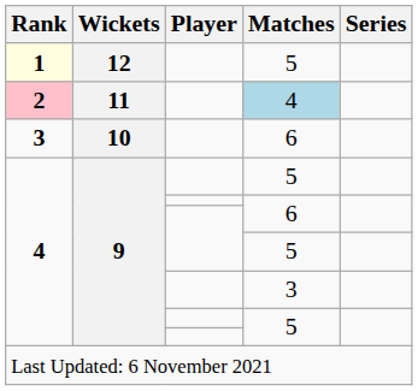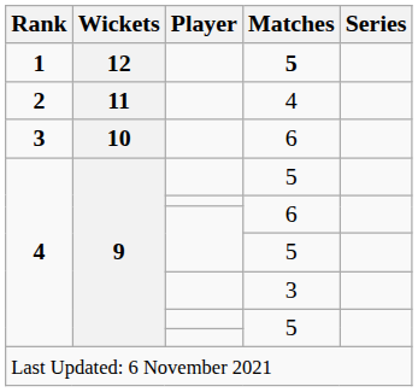1 | Rank: lightyellow background -> no background
1 | Matches: normal -> bold
2 | Rank: pink background -> no background
2 | Matches: lightblue background -> no background
